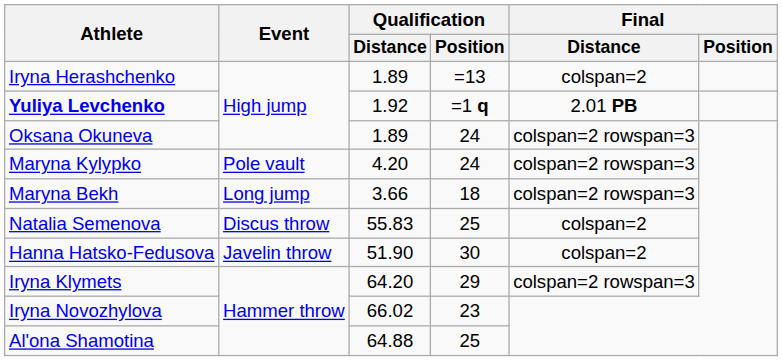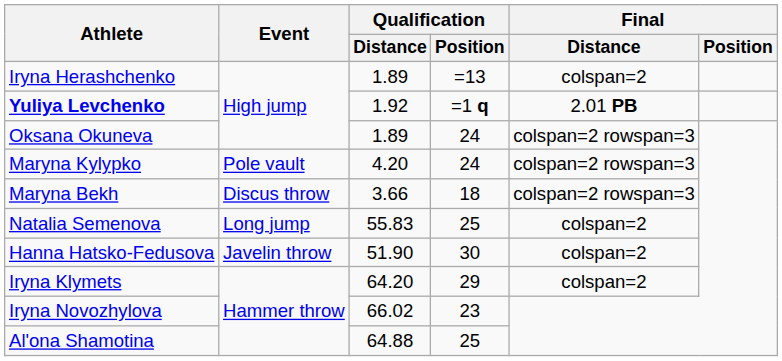Maryna Bekh | Event: Long jump -> Discus throw
Natalia Semenova | Event: Discus throw -> Long jump
Iryna Klymets | Final / Distance: colspan=2 rowspan=3 -> colspan=2
